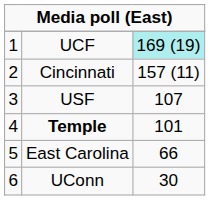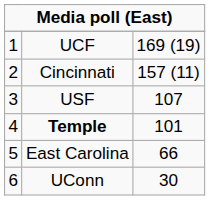UCF | column 3: paleturquoise background -> no background
